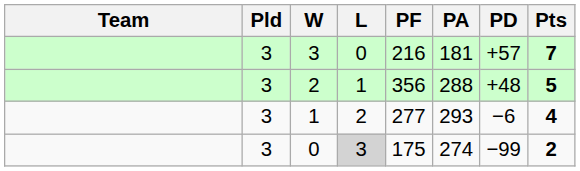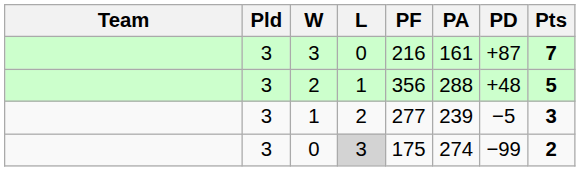row 2 | PA: 181 -> 161
row 2 | PD: +57 -> +87
row 4 | PA: 293 -> 239
row 4 | PD: −6 -> −5
row 4 | Pts: 4 -> 3
